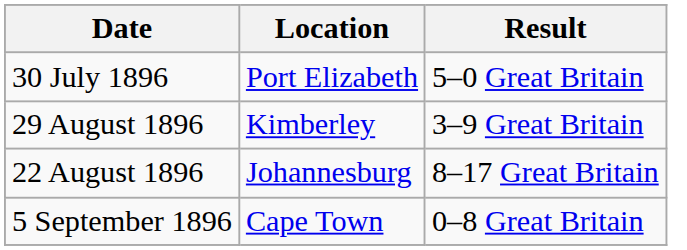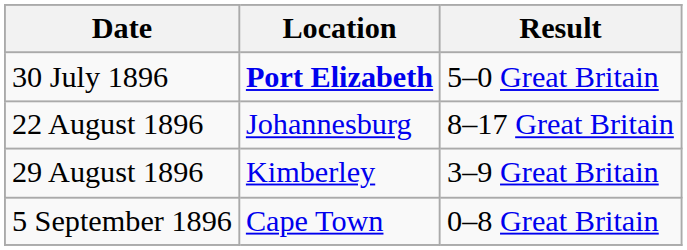30 July 1896 | Location: normal -> bold
rows swapped: 22 August 1896 <-> 29 August 1896
